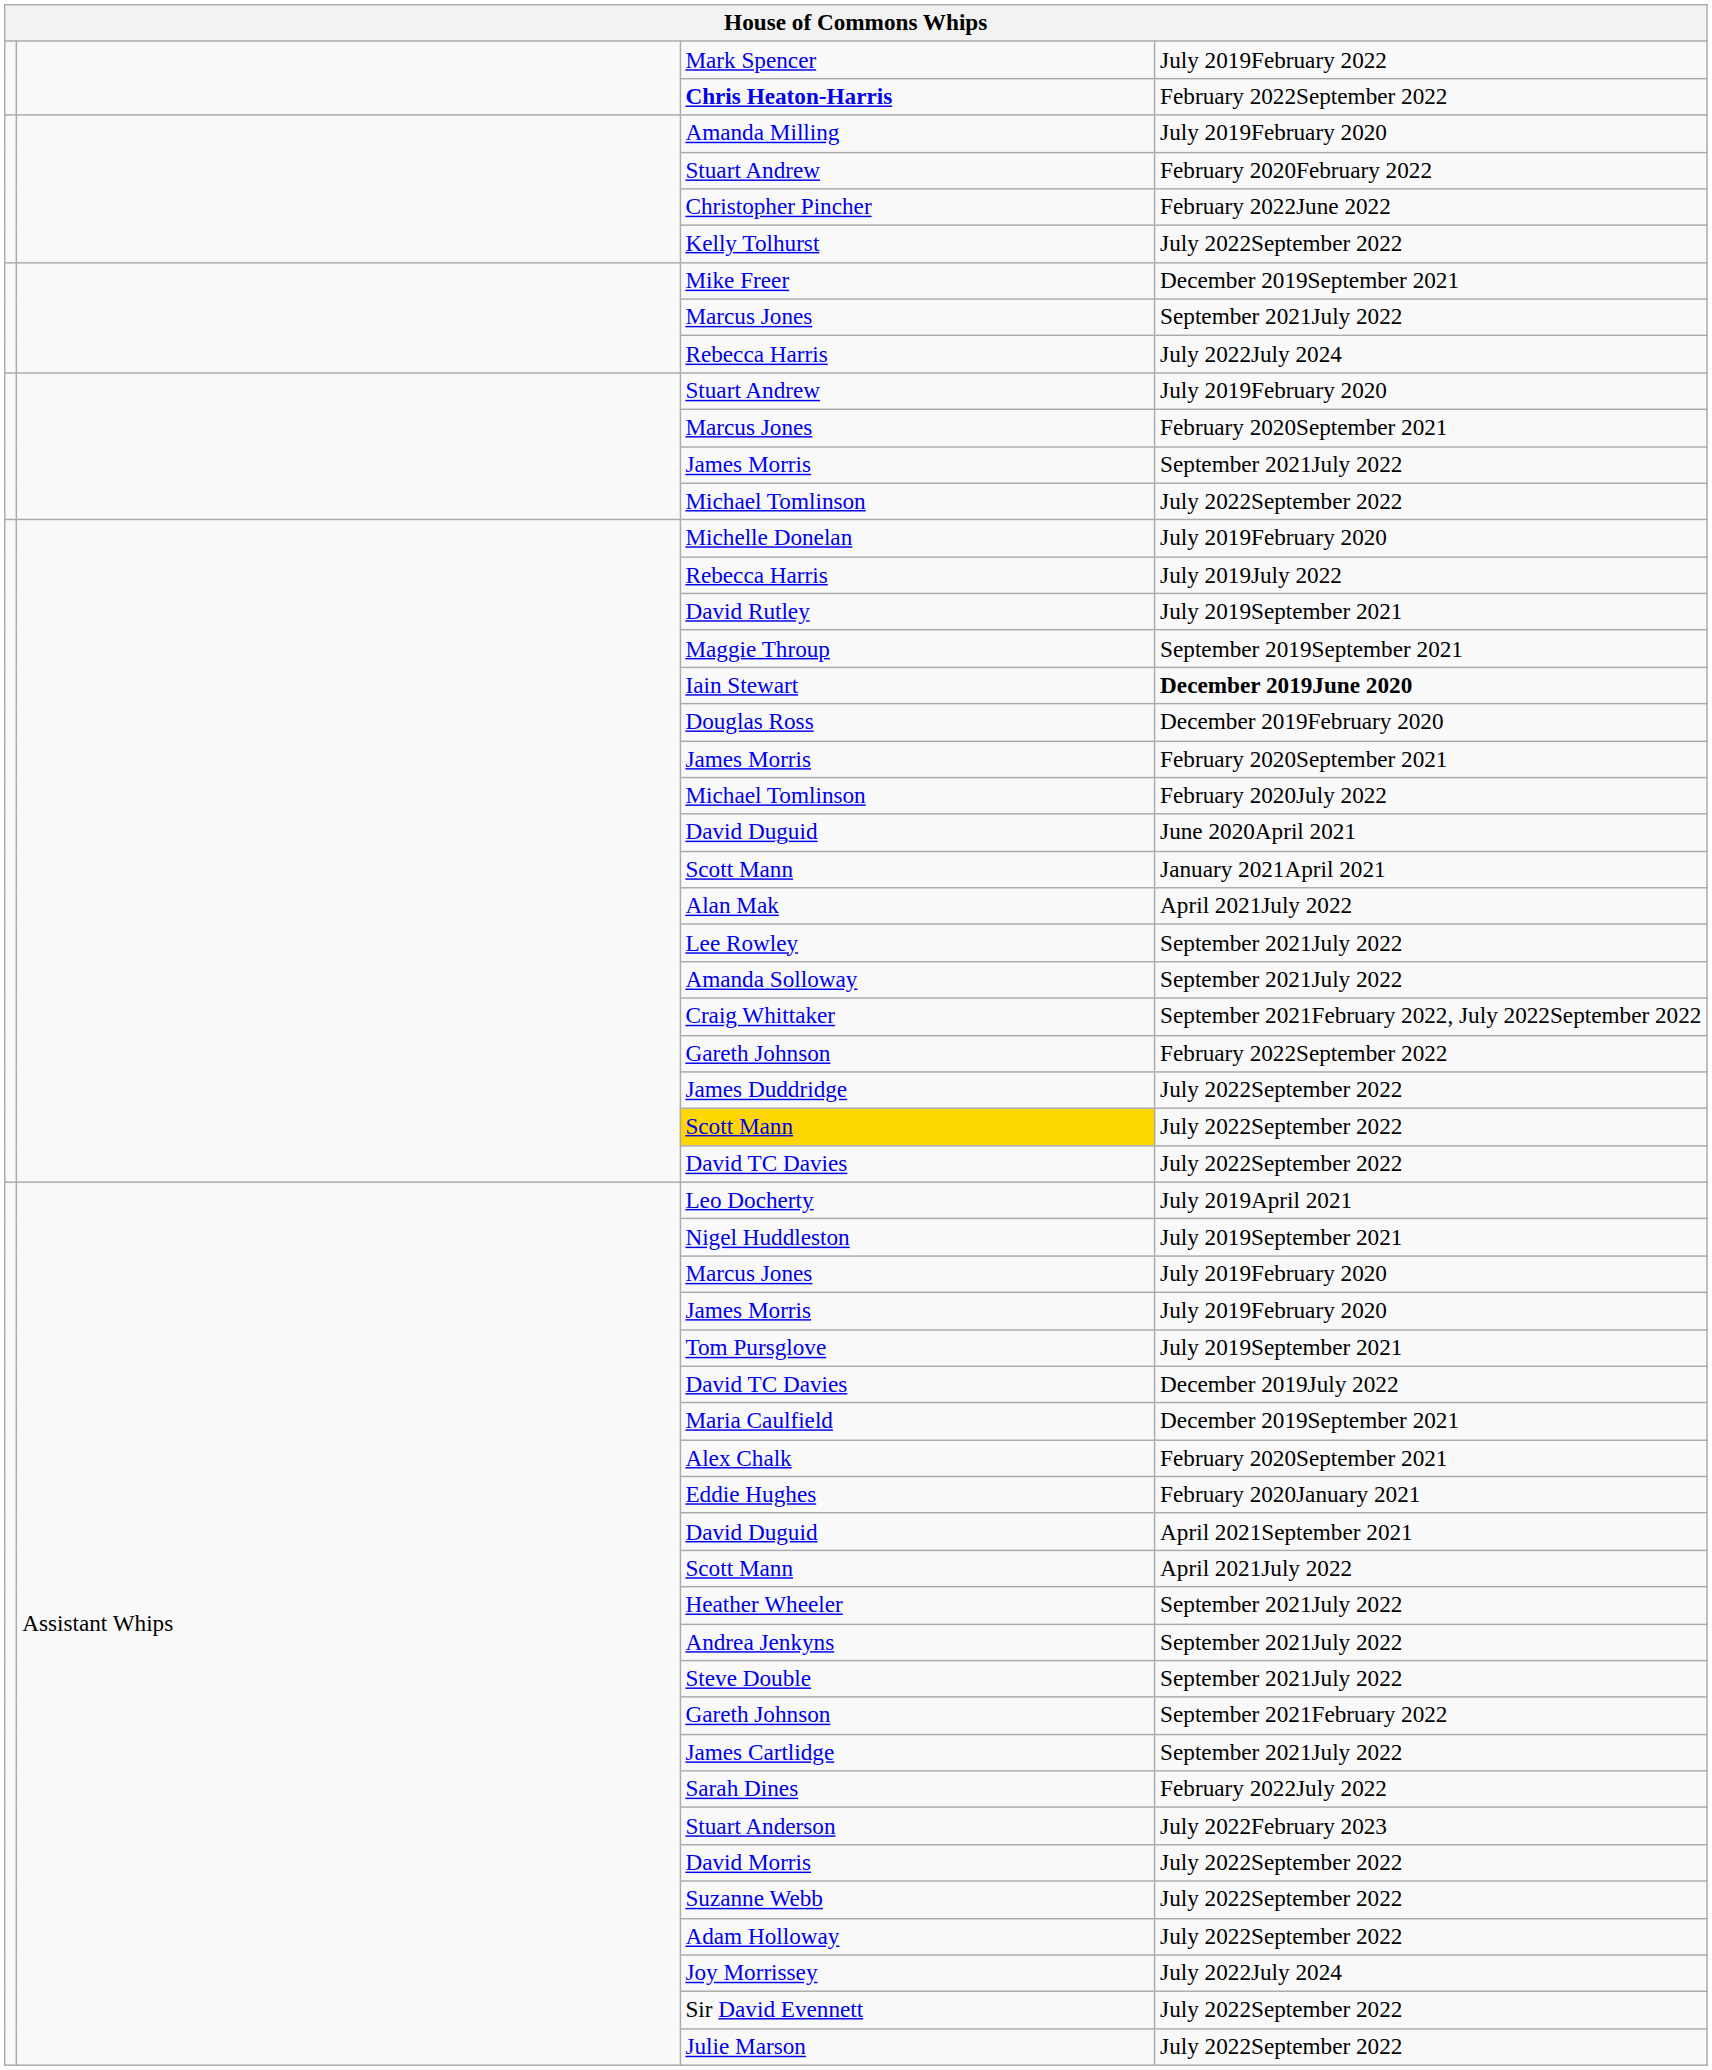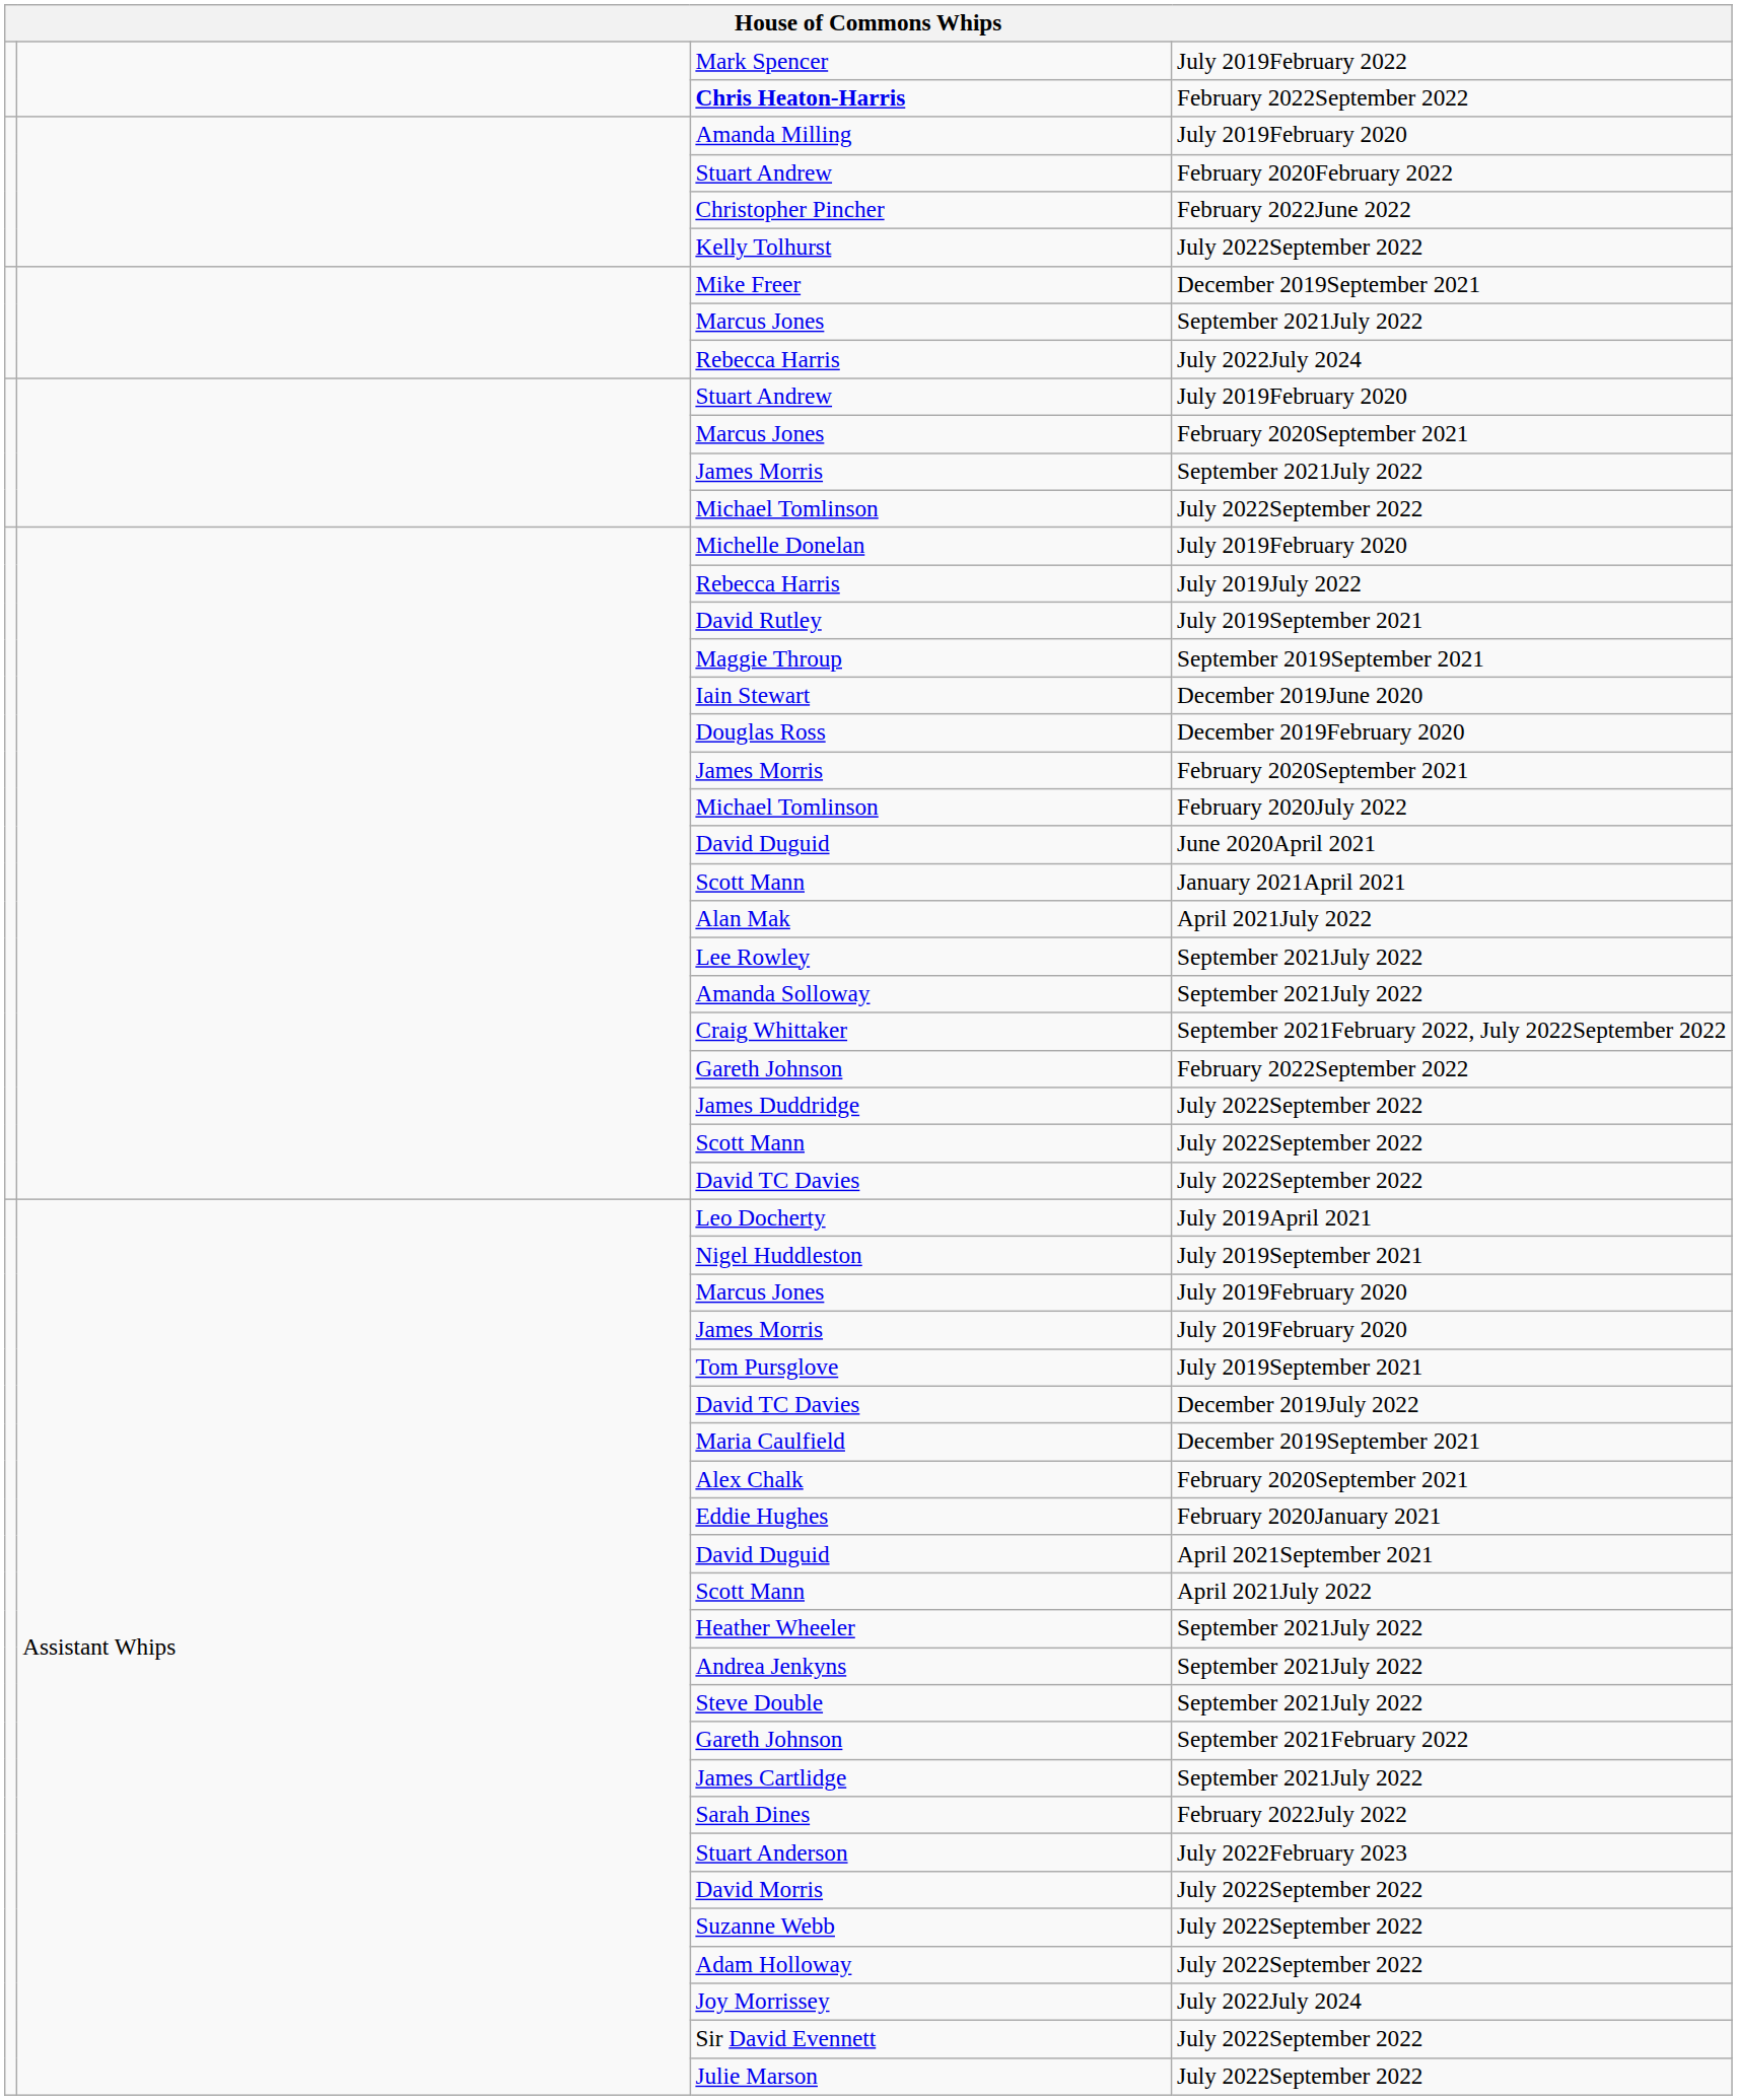Iain Stewart | column 4: bold -> normal
Scott Mann / July 2022September 2022 | column 3: gold background -> no background
